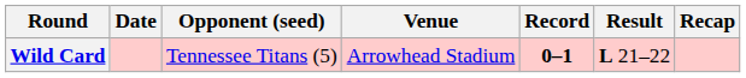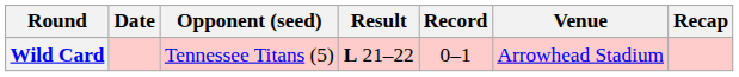columns swapped: Result <-> Venue
Wild Card | Record: bold -> normal
